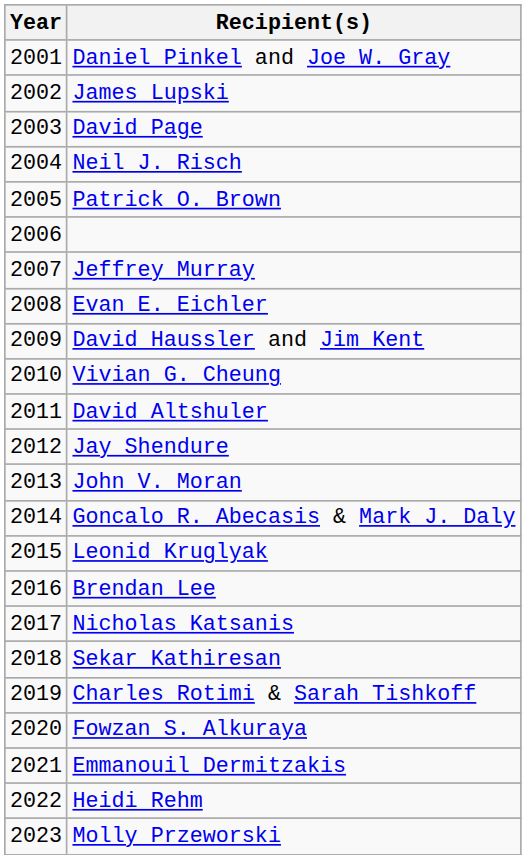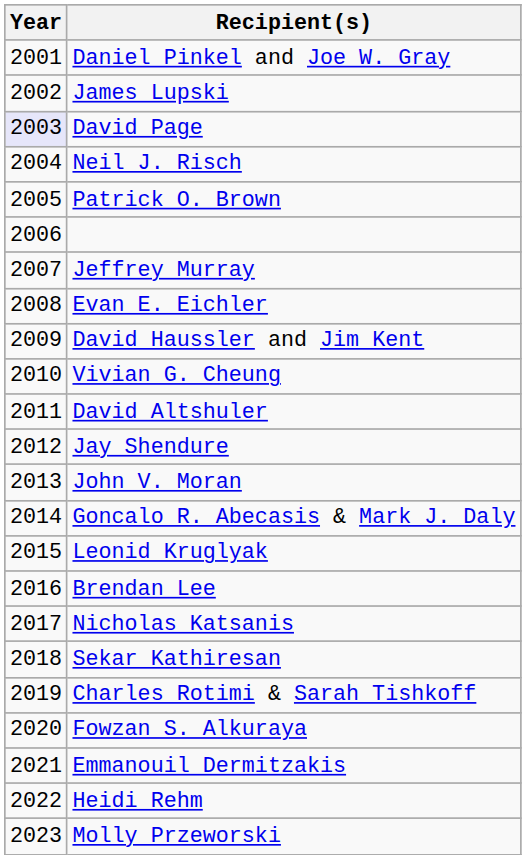David Page | Year: no background -> lavender background
